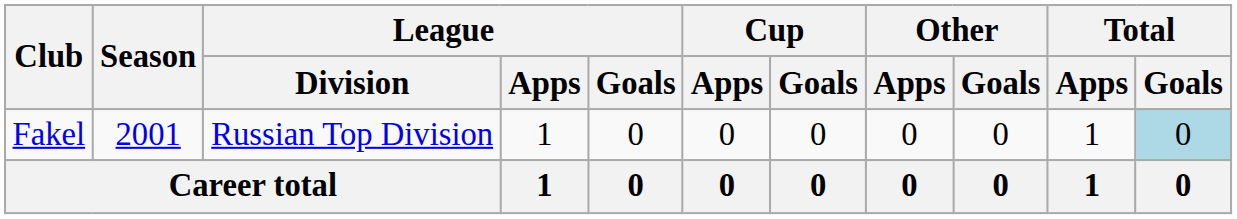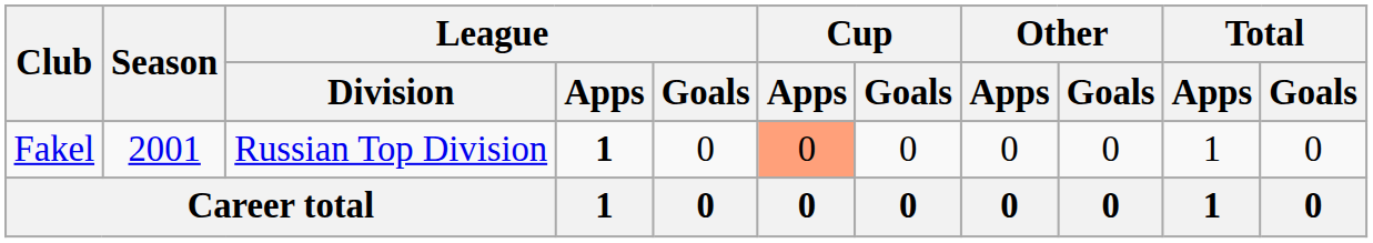Fakel | League / Apps: normal -> bold
Fakel | Cup / Apps: no background -> lightsalmon background
Fakel | Total / Goals: lightblue background -> no background
